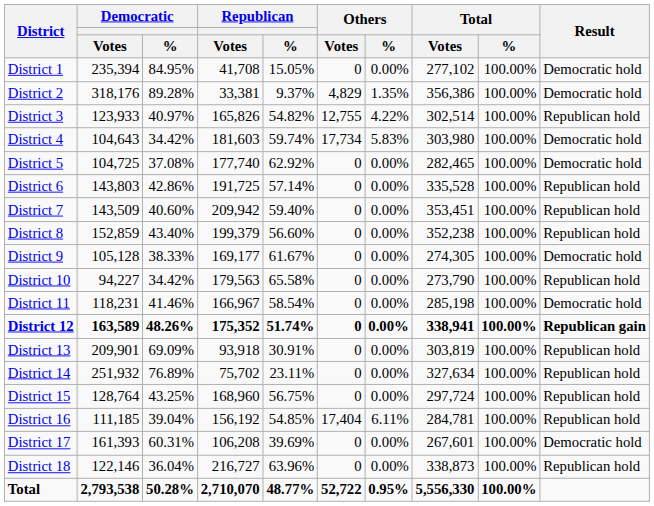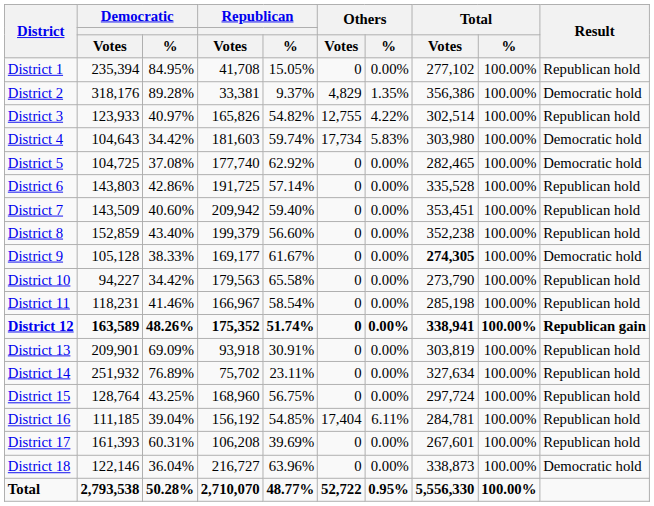District 1 | Result: Democratic hold -> Republican hold
District 9 | Total / Votes: normal -> bold
District 11 | Result: Democratic hold -> Republican hold
District 17 | Result: Democratic hold -> Republican hold
District 18 | Result: Republican hold -> Democratic hold
